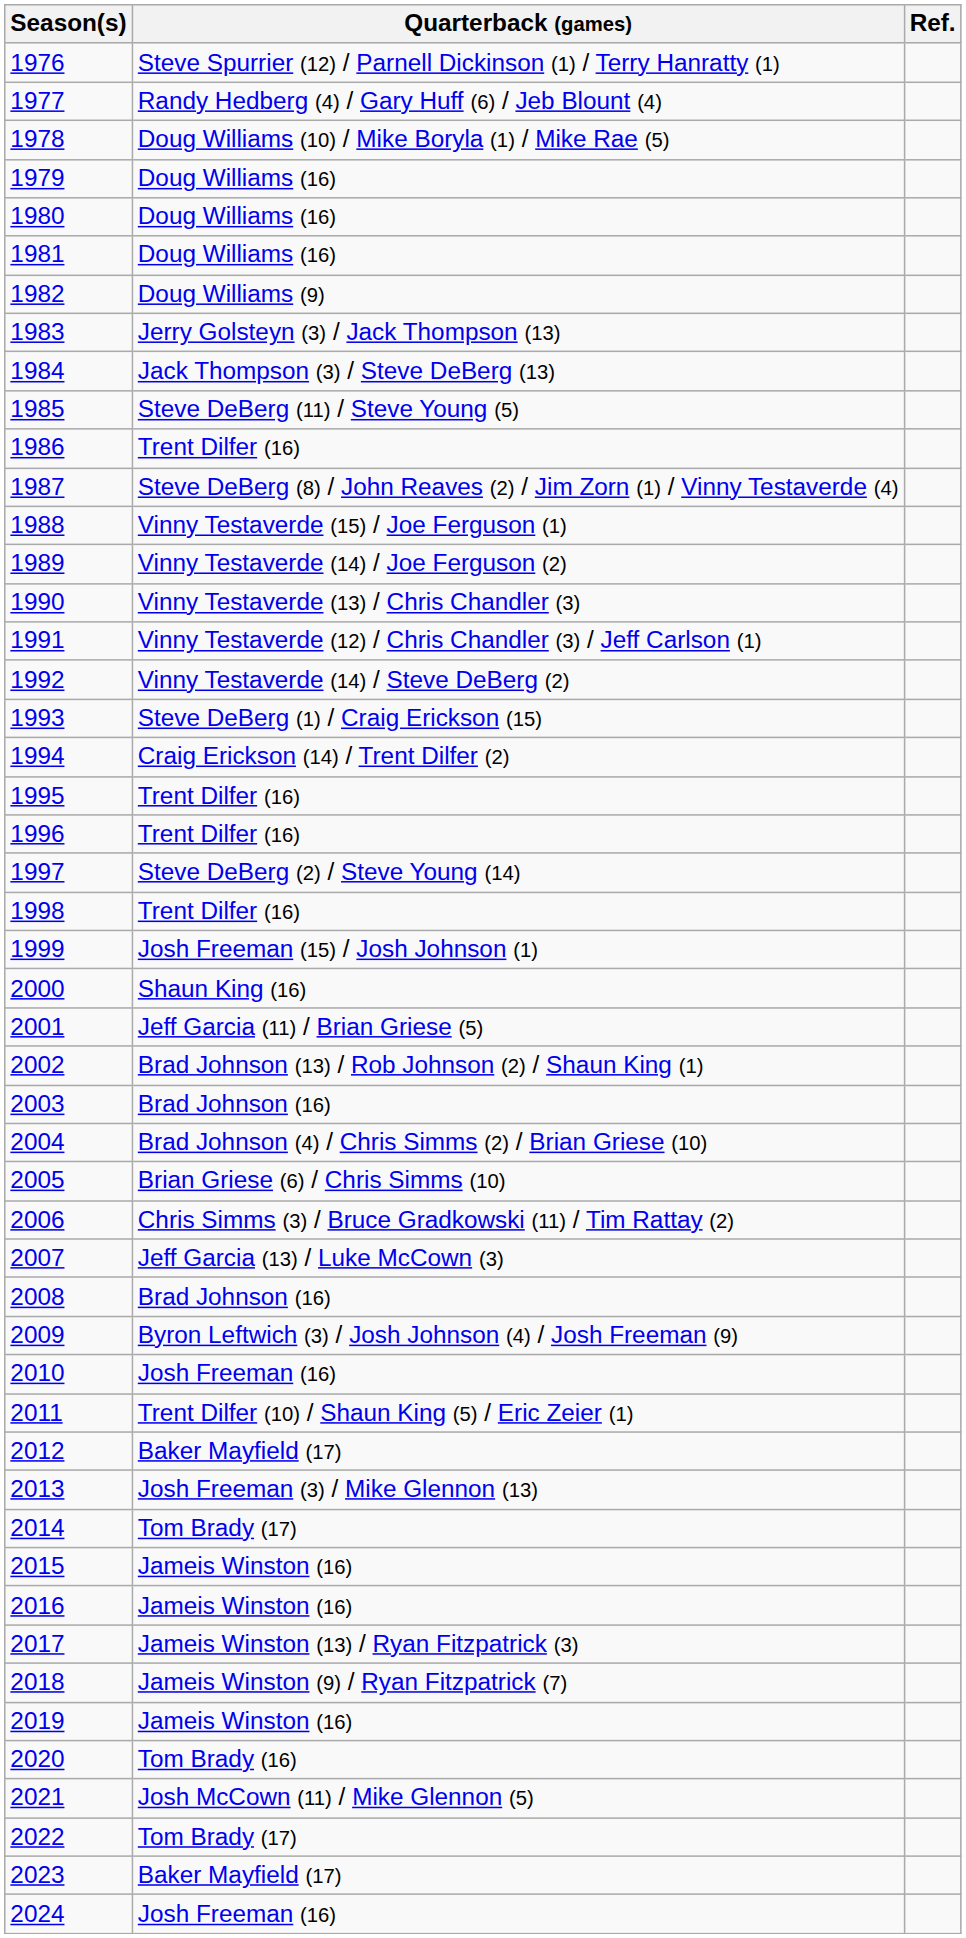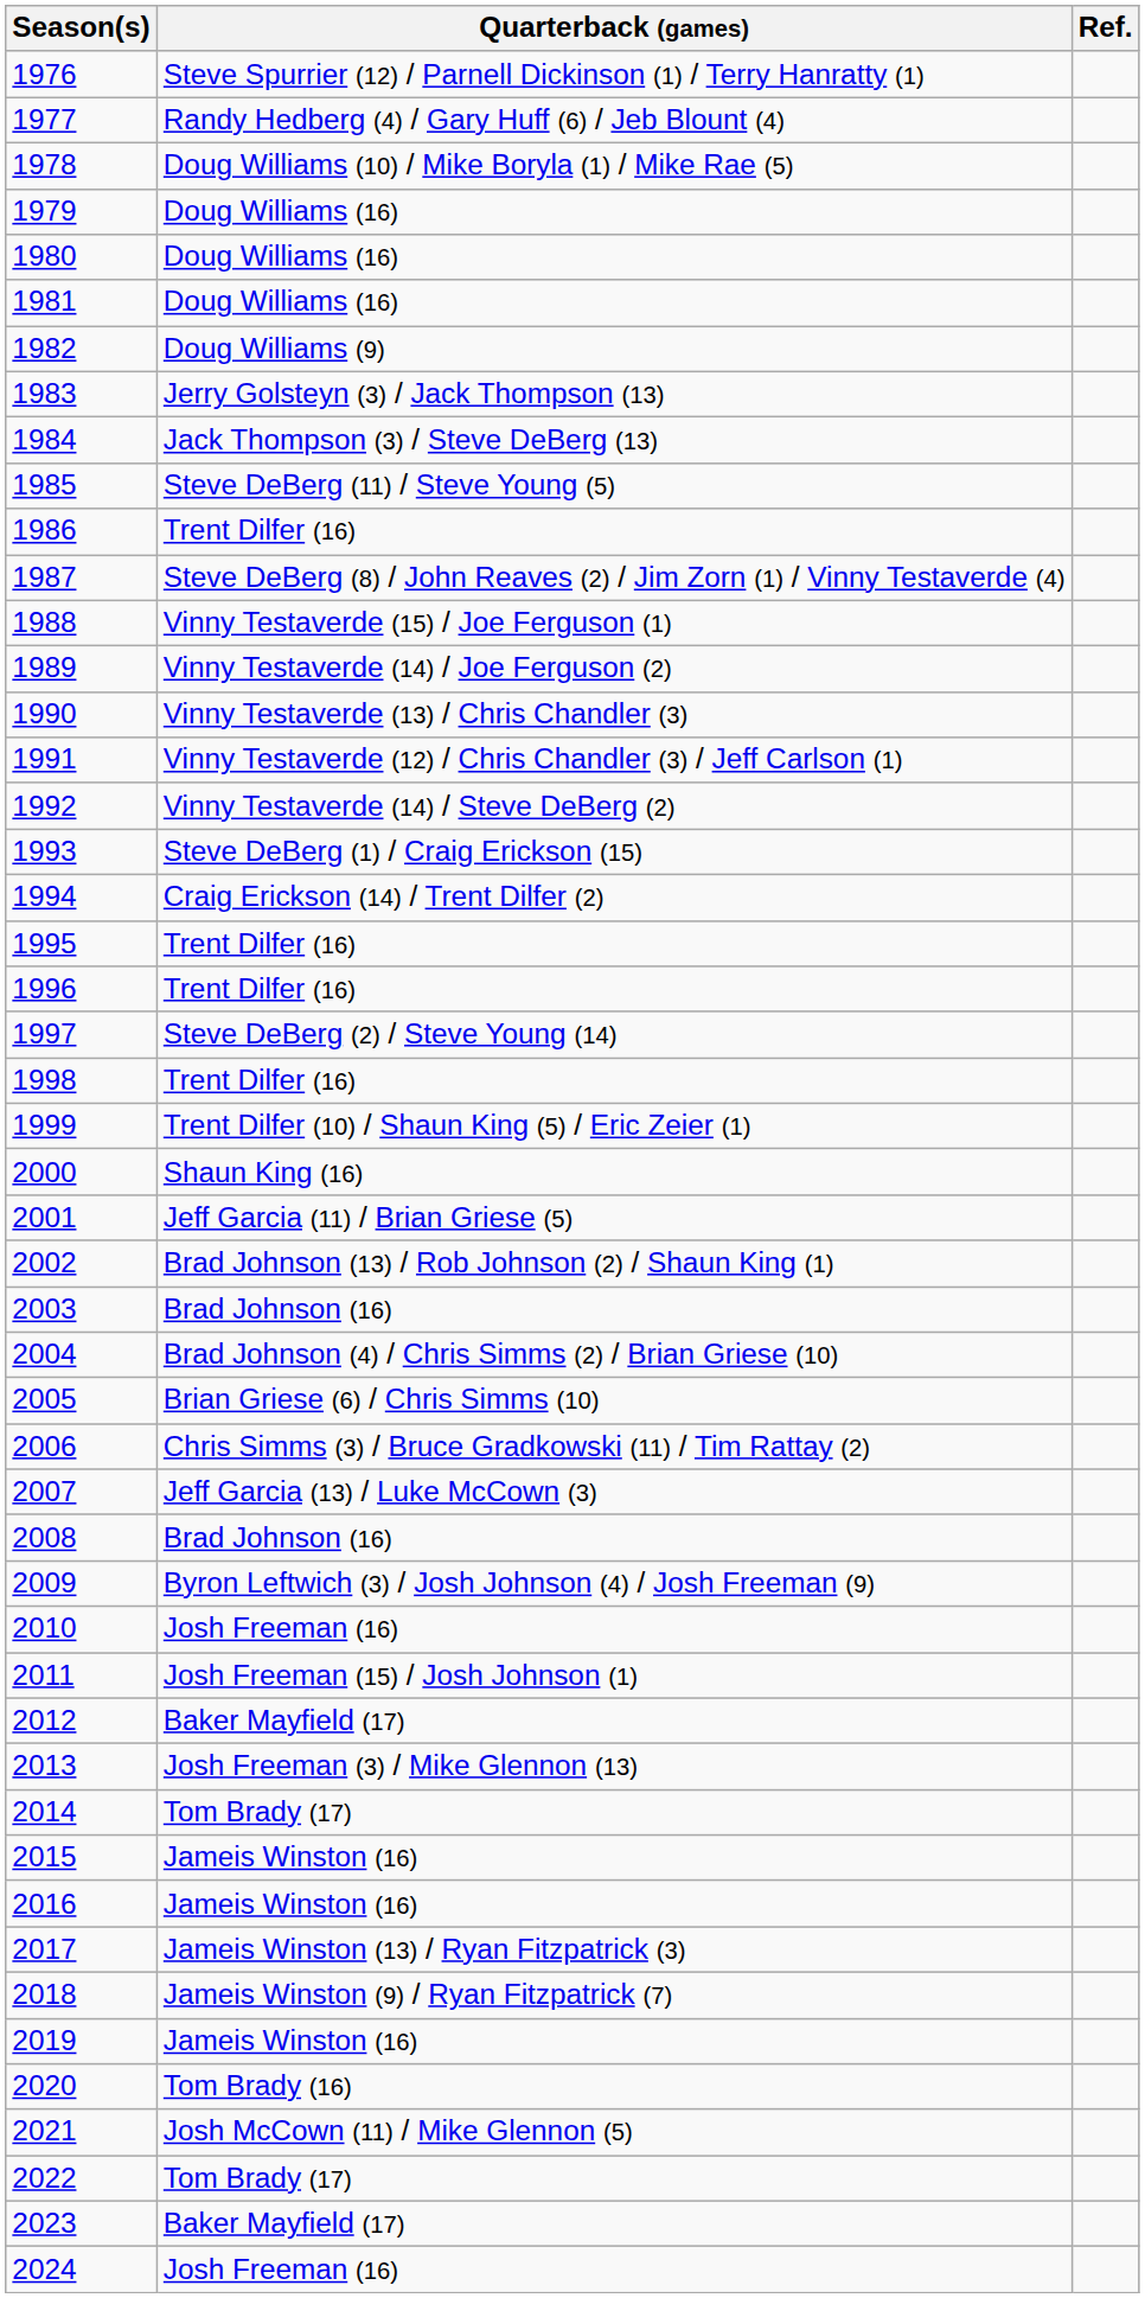1999 | Quarterback (games): Josh Freeman (15) / Josh Johnson (1) -> Trent Dilfer (10) / Shaun King (5) / Eric Zeier (1)
2011 | Quarterback (games): Trent Dilfer (10) / Shaun King (5) / Eric Zeier (1) -> Josh Freeman (15) / Josh Johnson (1)
